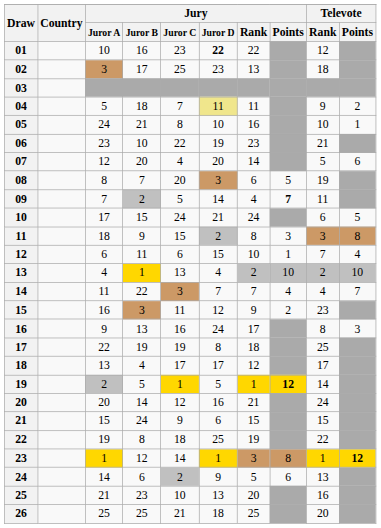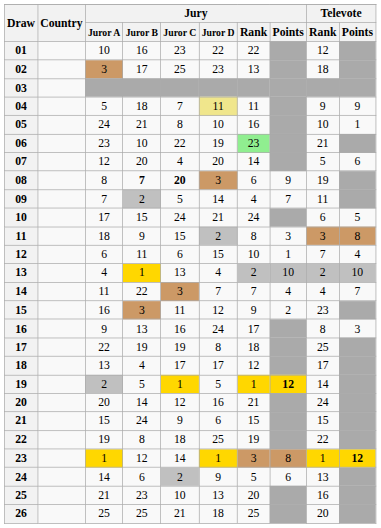01 | Jury / Juror D: bold -> normal
04 | Televote / Points: 2 -> 9
06 | Jury / Rank: no background -> lightgreen background
08 | Jury / Juror B: normal -> bold
08 | Jury / Juror C: normal -> bold
08 | Jury / Points: 5 -> 9
09 | Jury / Points: bold -> normal
